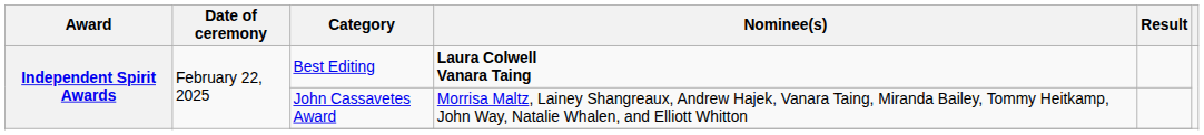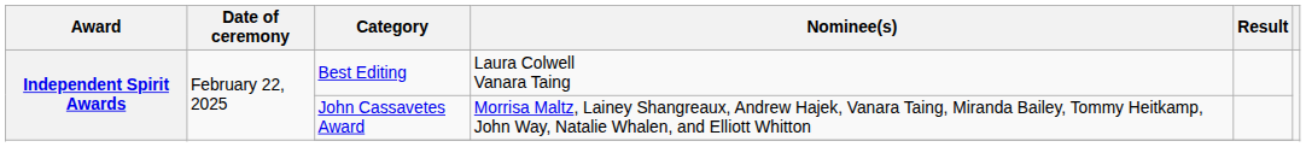Best Editing | Nominee(s): bold -> normal
